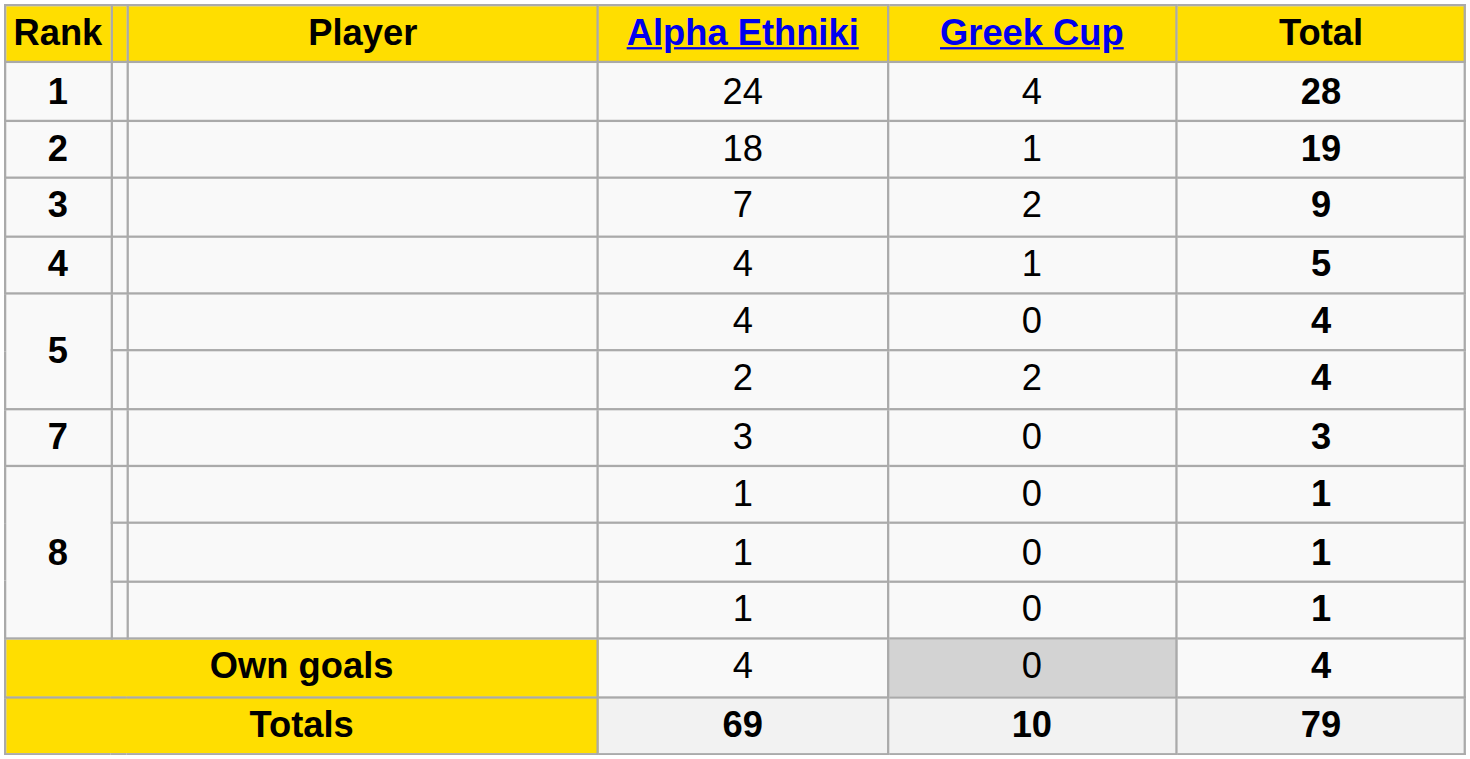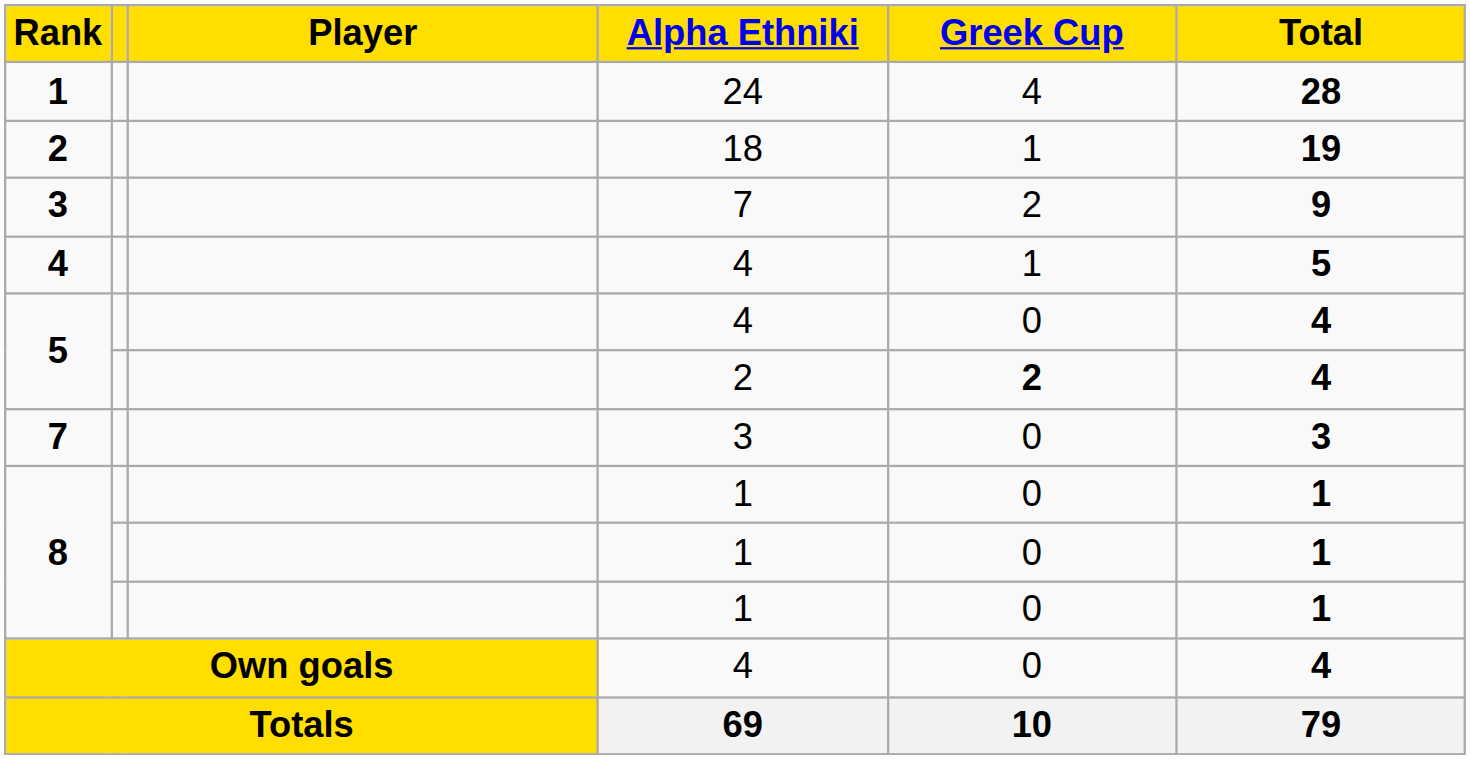5 / 2 | Greek Cup: normal -> bold
Own goals | Greek Cup: lightgrey background -> no background
